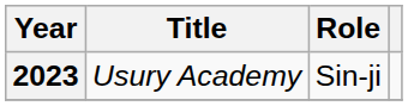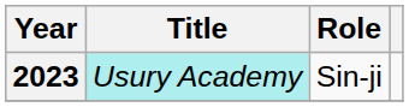2023 | Title: no background -> paleturquoise background
